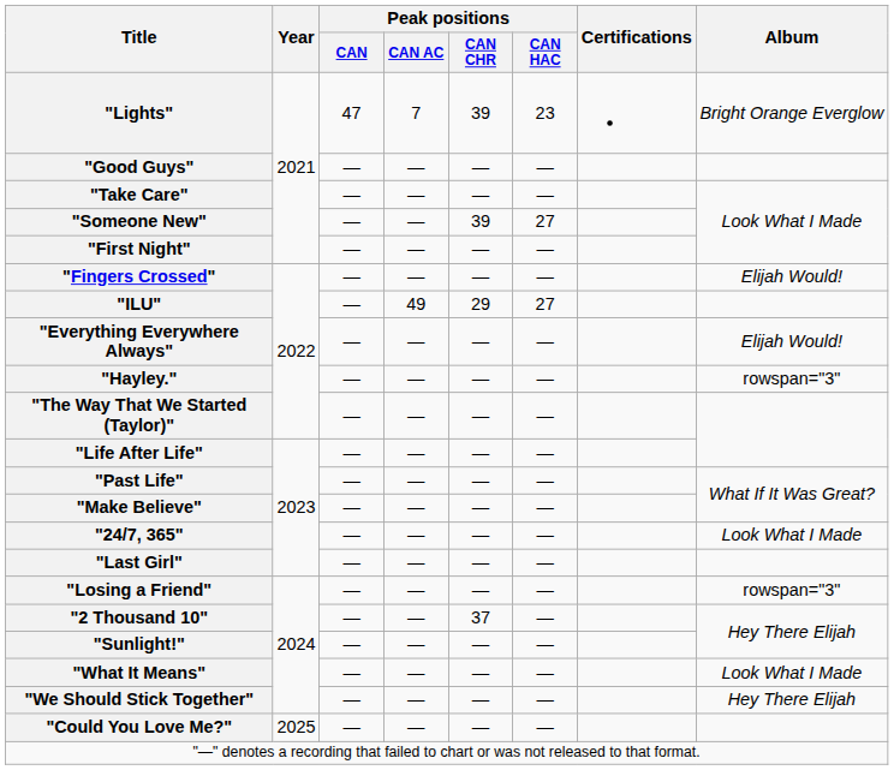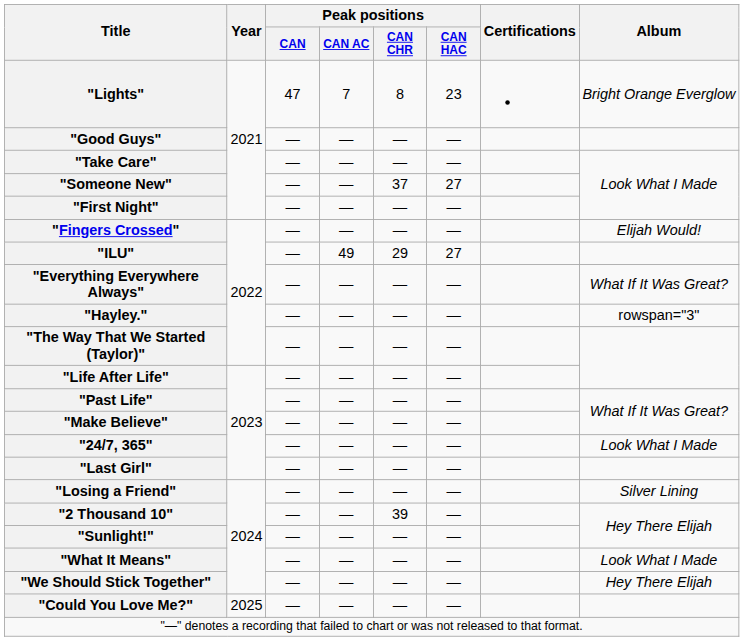"Lights" | Peak positions / CAN CHR: 39 -> 8
"Someone New" | Peak positions / CAN CHR: 39 -> 37
"Everything Everywhere Always" | Album: Elijah Would! -> What If It Was Great?
"Losing a Friend" | Album: rowspan="3" -> Silver Lining
"2 Thousand 10" | Peak positions / CAN CHR: 37 -> 39
